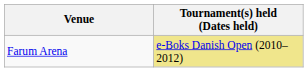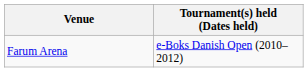Farum Arena | Tournament(s) held (Dates held): khaki background -> no background
